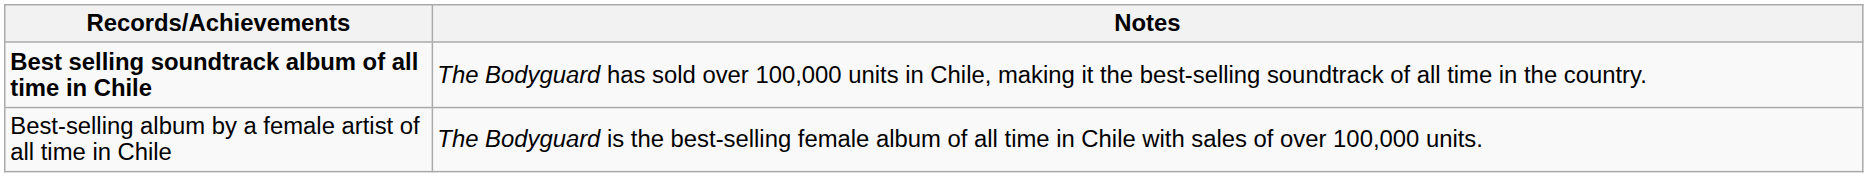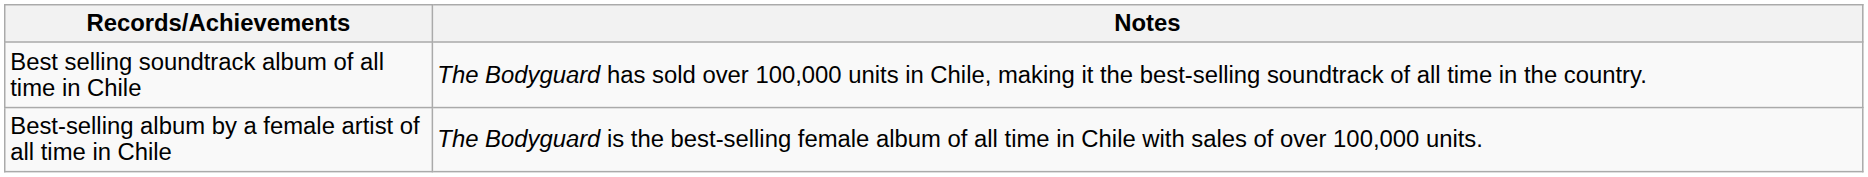row 2 | Records/Achievements: bold -> normal
